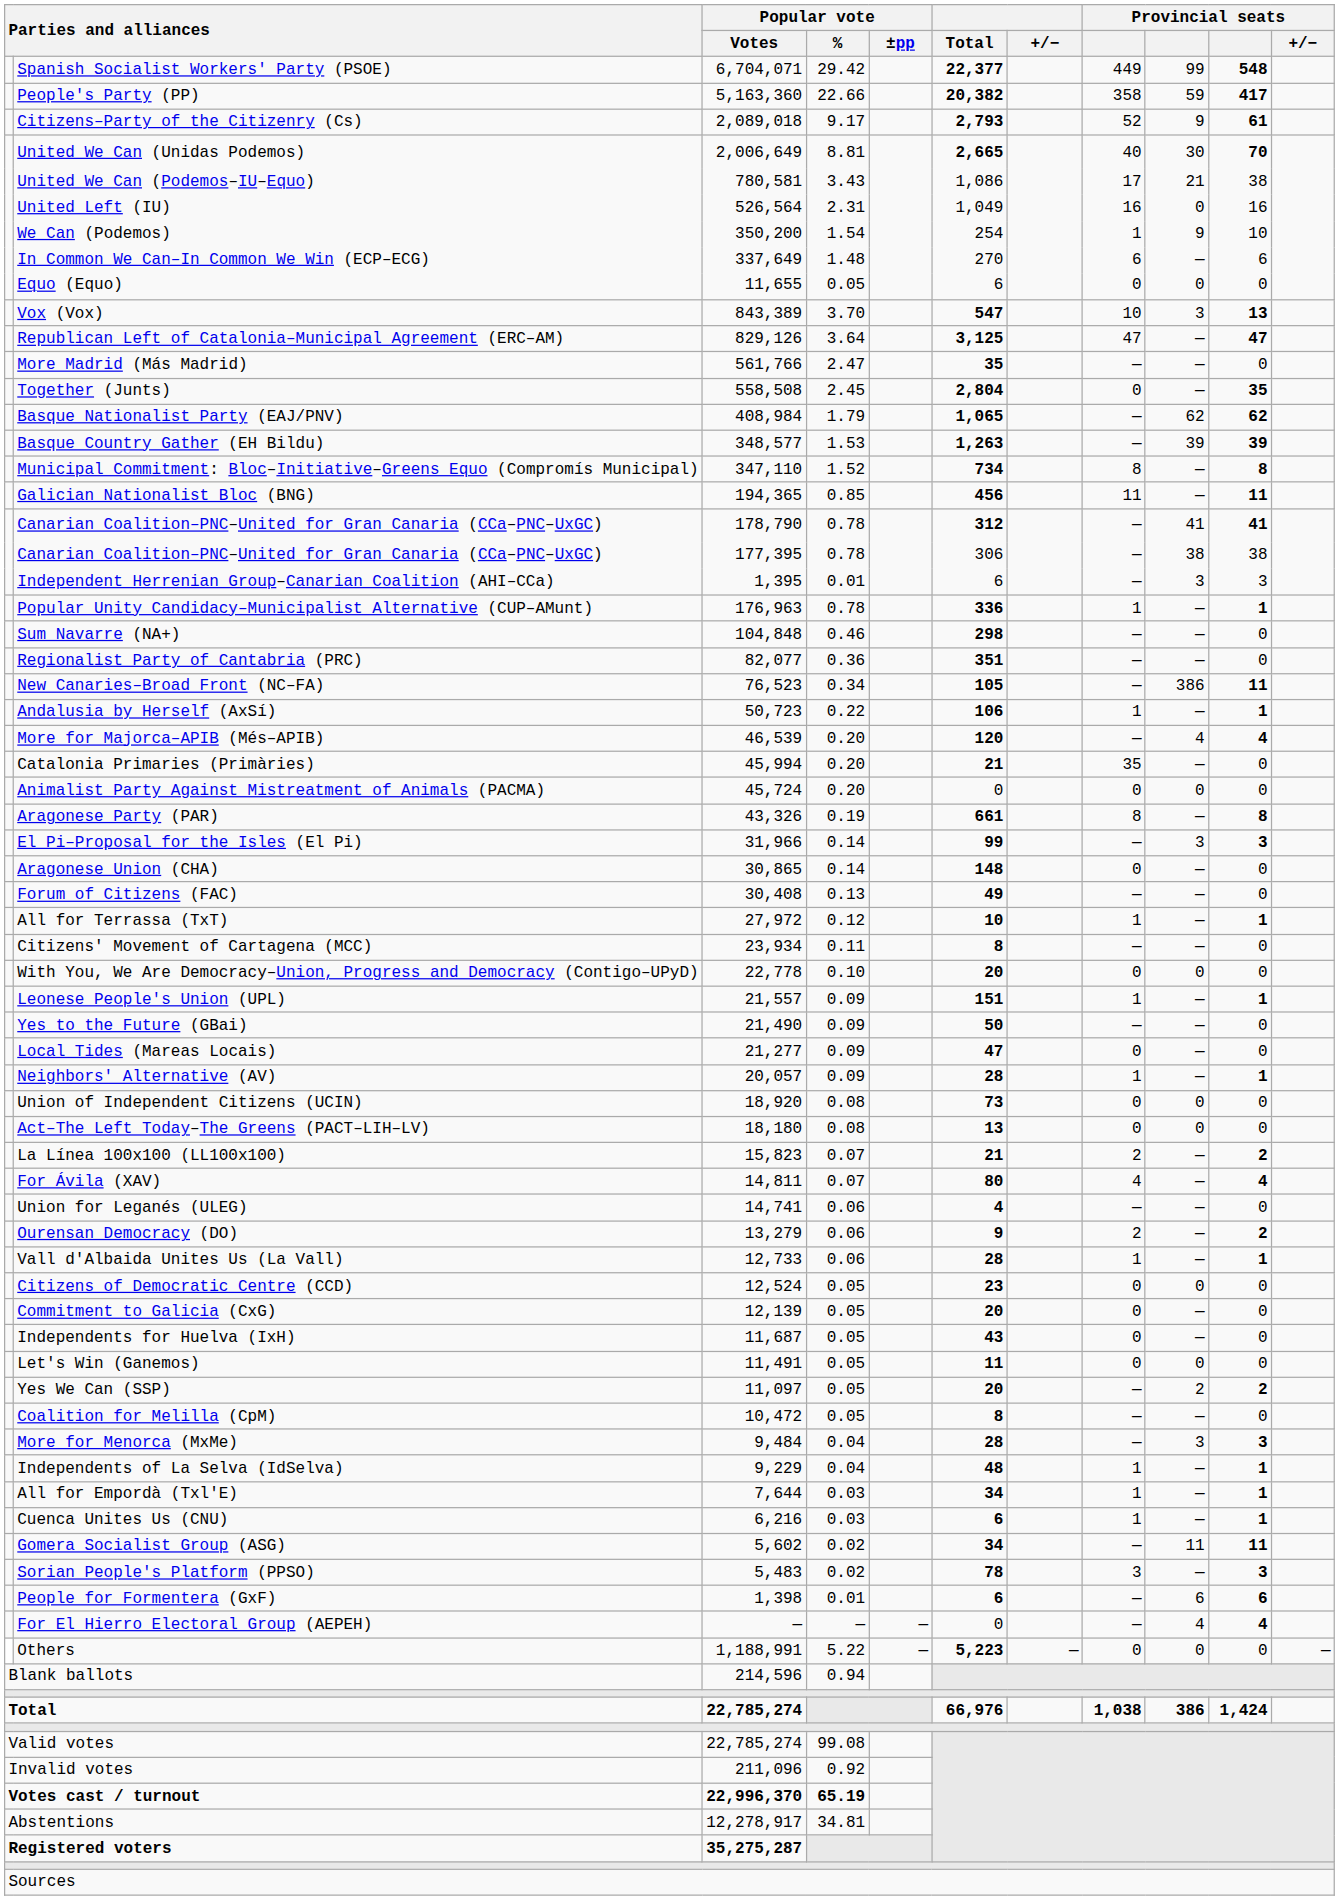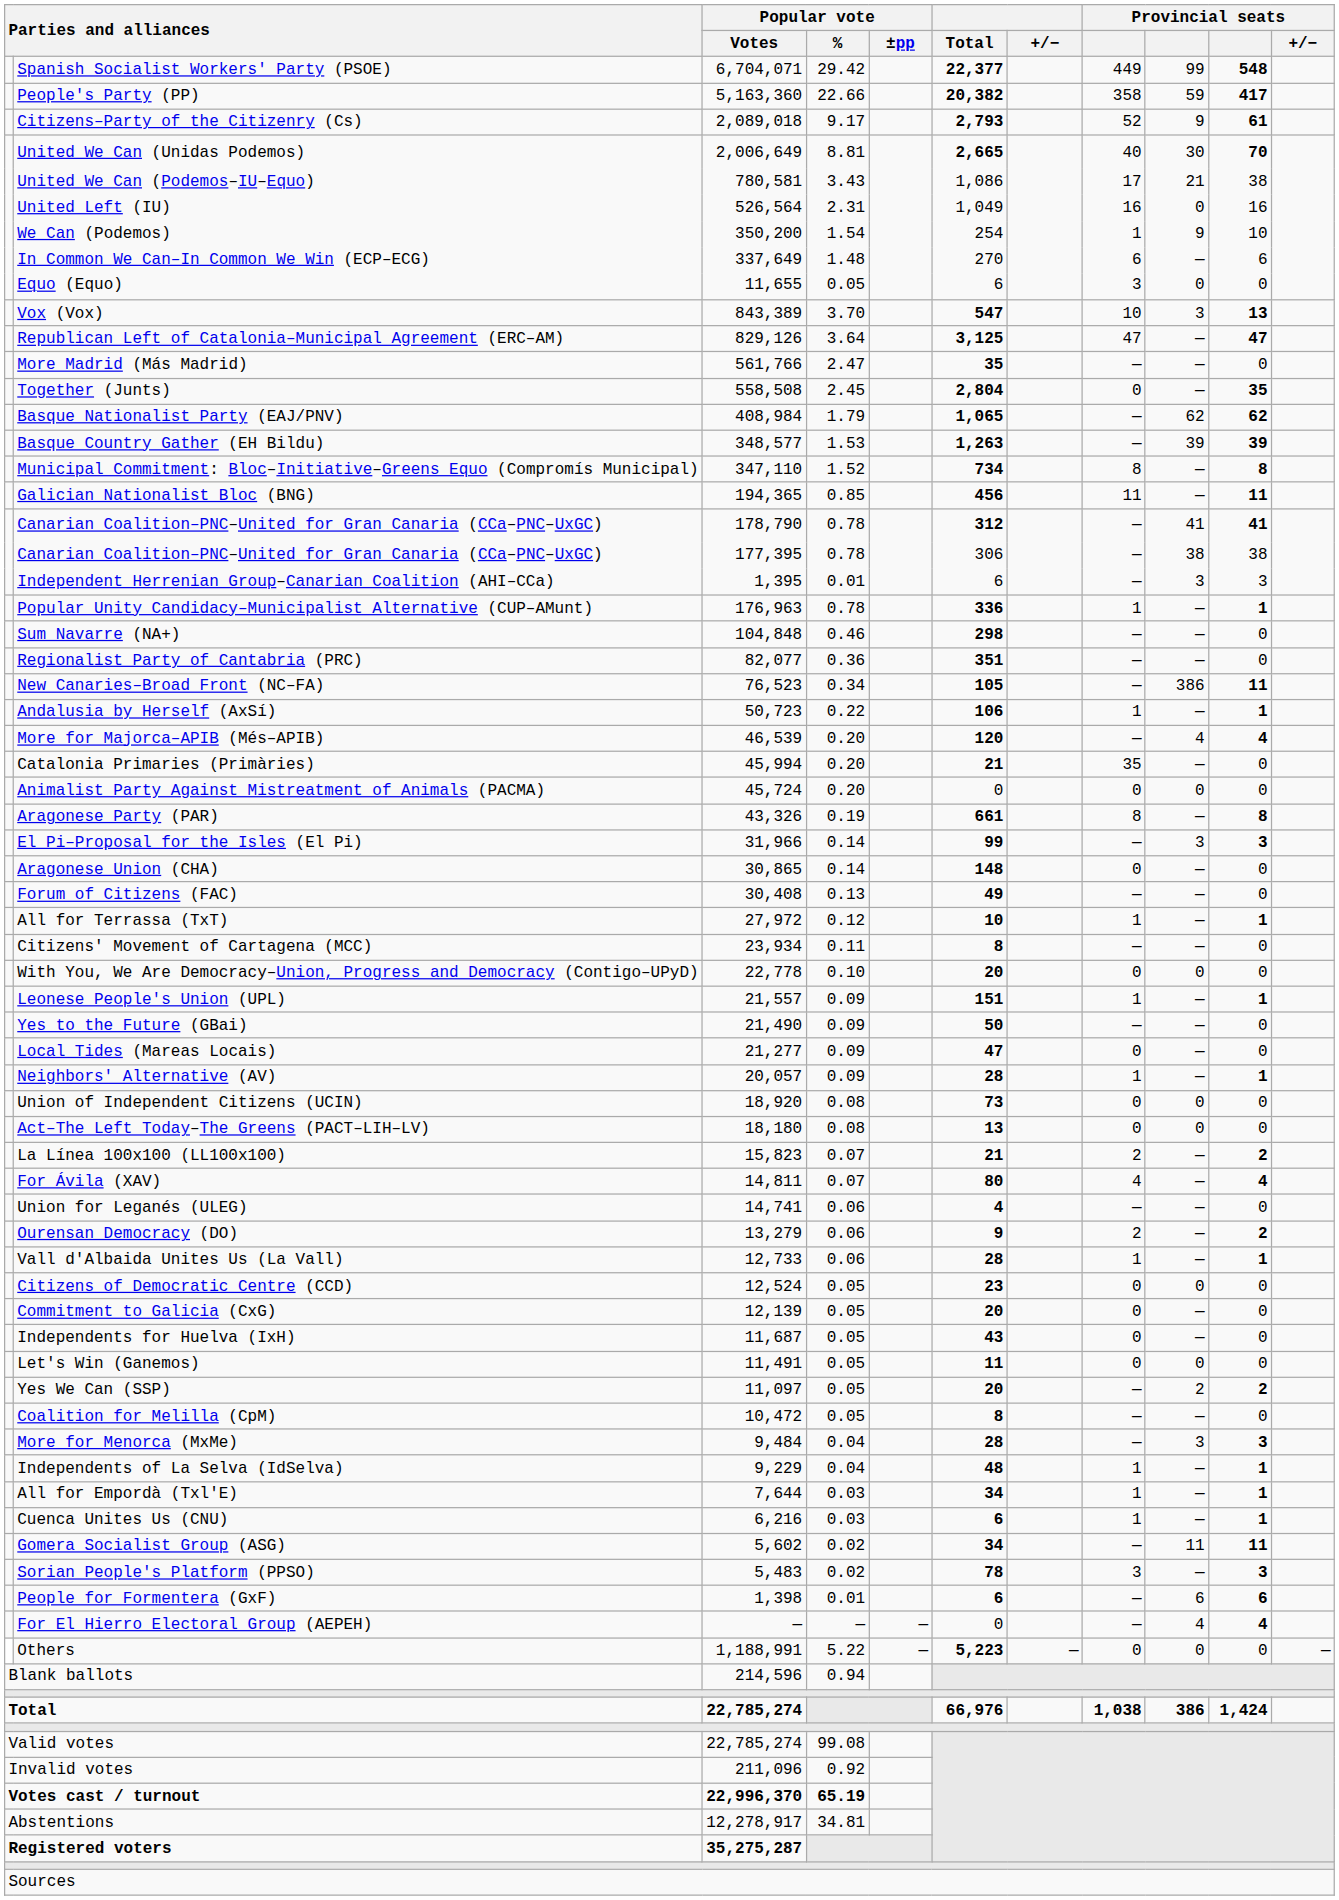Equo (Equo) | column 8: 0 -> 3
